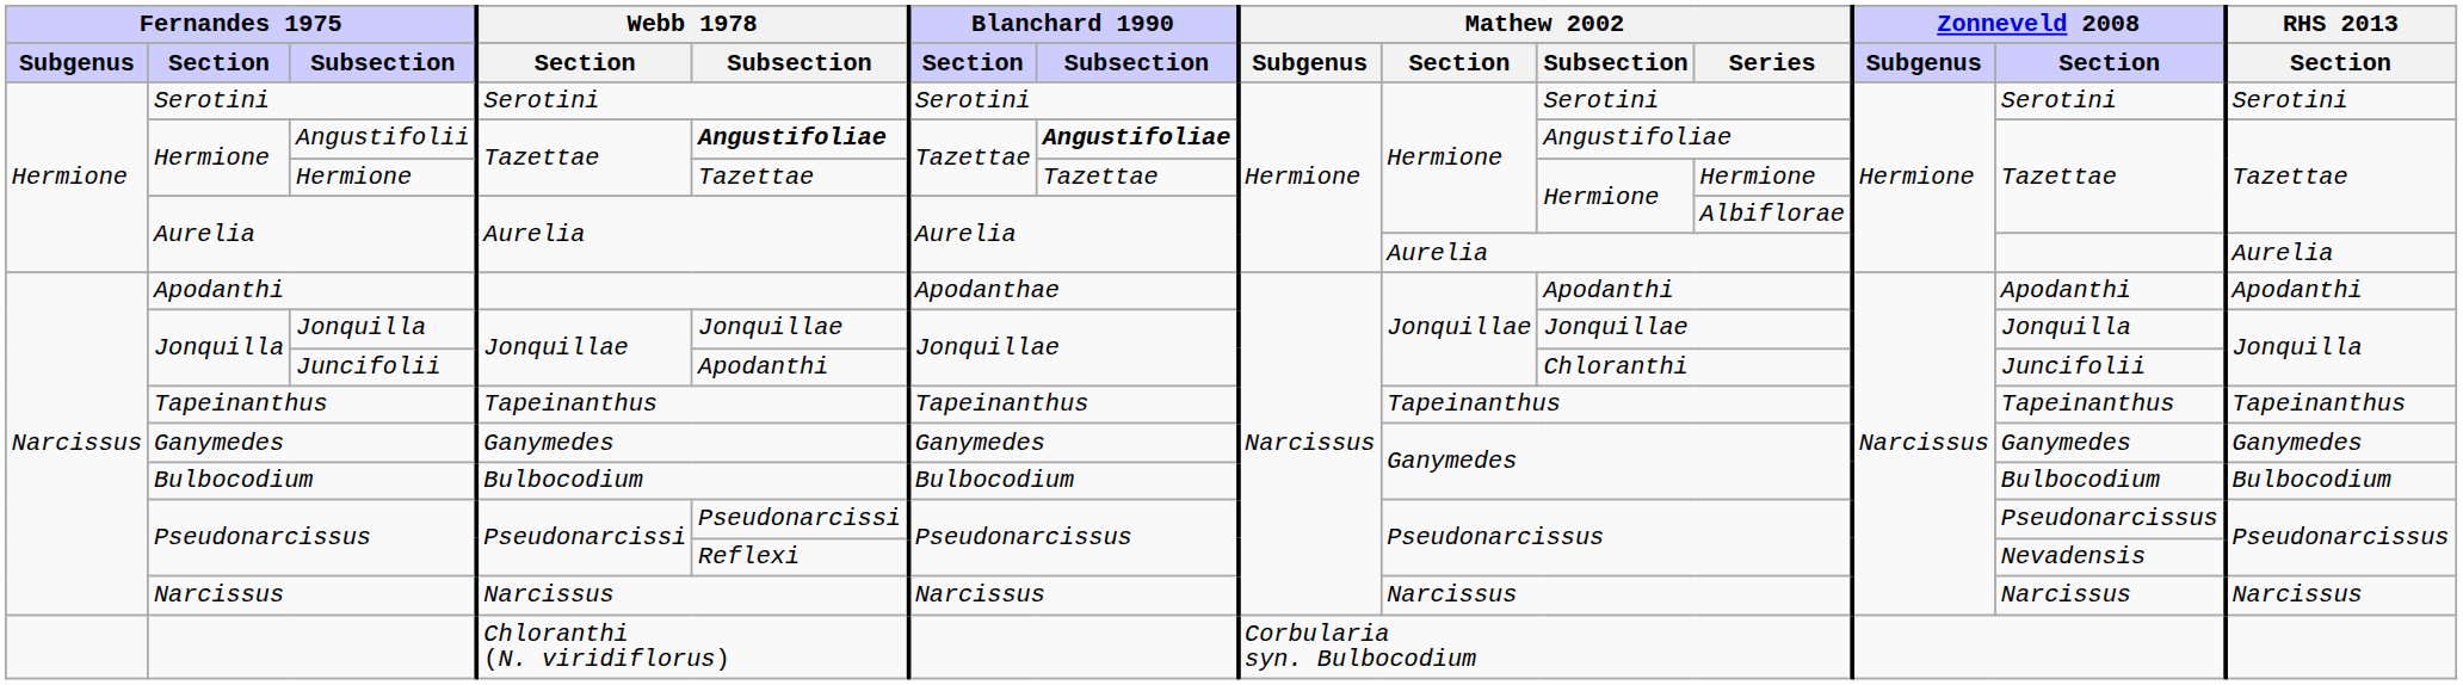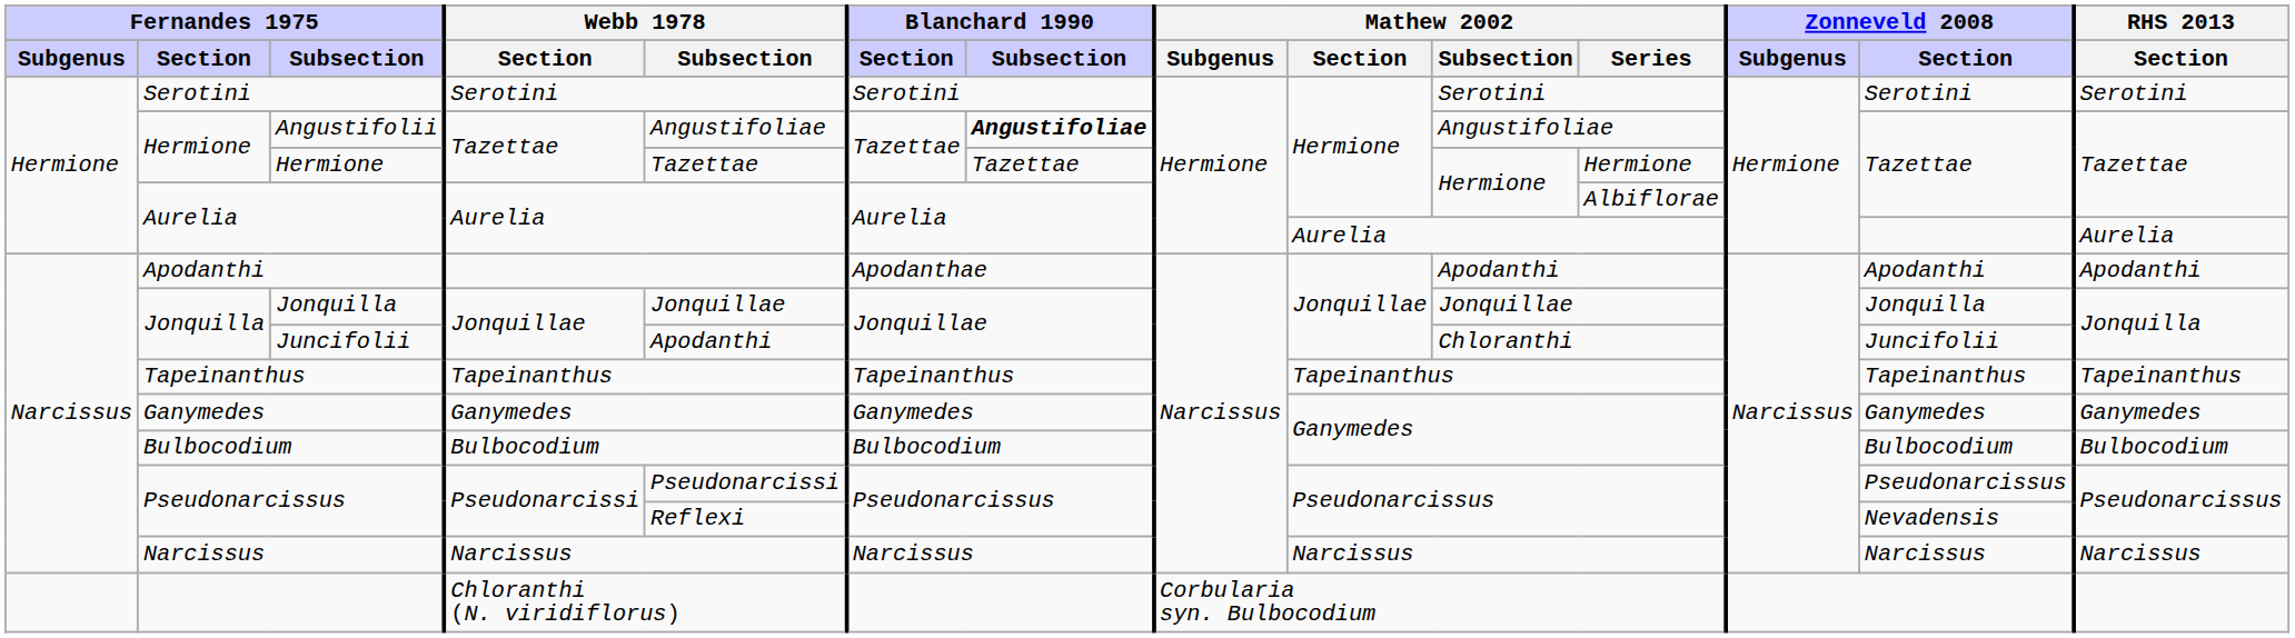Angustifolii | Webb 1978 / Subsection: bold -> normal
